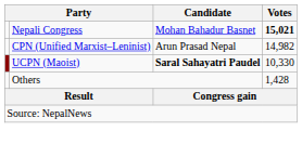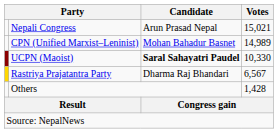Nepali Congress | Candidate: Mohan Bahadur Basnet -> Arun Prasad Nepal
Nepali Congress | Votes: bold -> normal
CPN (Unified Marxist–Leninist) | Candidate: Arun Prasad Nepal -> Mohan Bahadur Basnet
CPN (Unified Marxist–Leninist) | Votes: 14,982 -> 14,989
+ row: Rastriya Prajatantra Party | Dharma Raj Bhandari | 6,567
